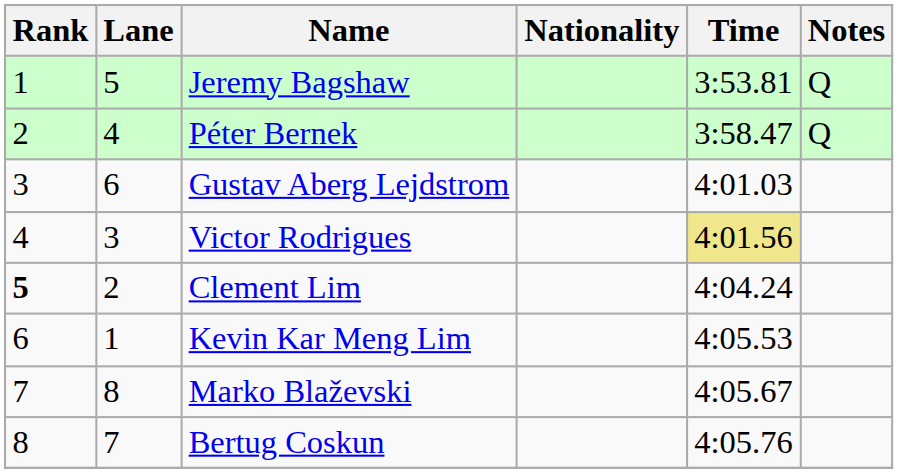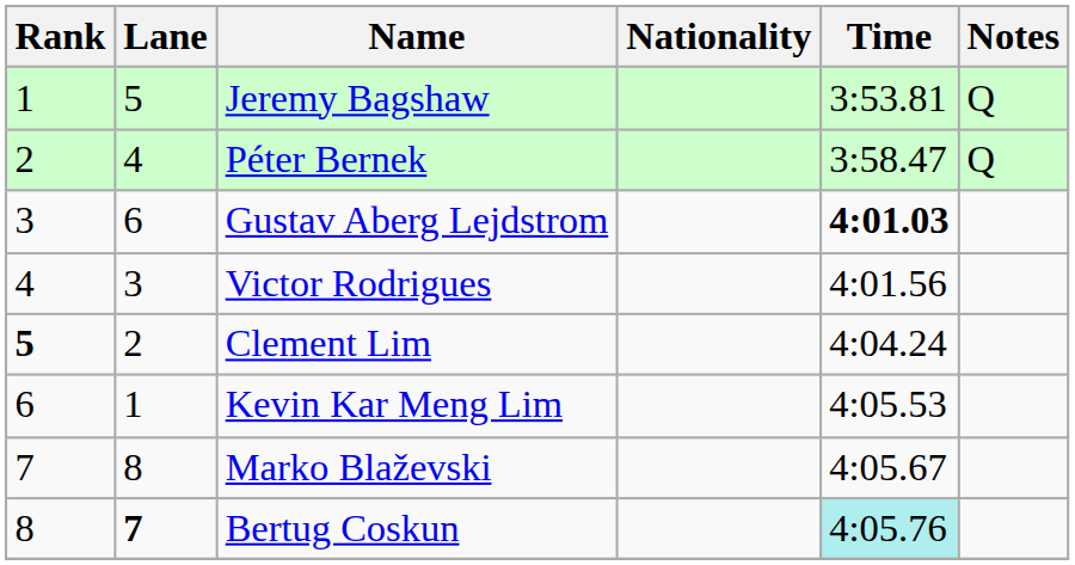Gustav Aberg Lejdstrom | Time: normal -> bold
Victor Rodrigues | Time: khaki background -> no background
Bertug Coskun | Lane: normal -> bold
Bertug Coskun | Time: no background -> paleturquoise background
